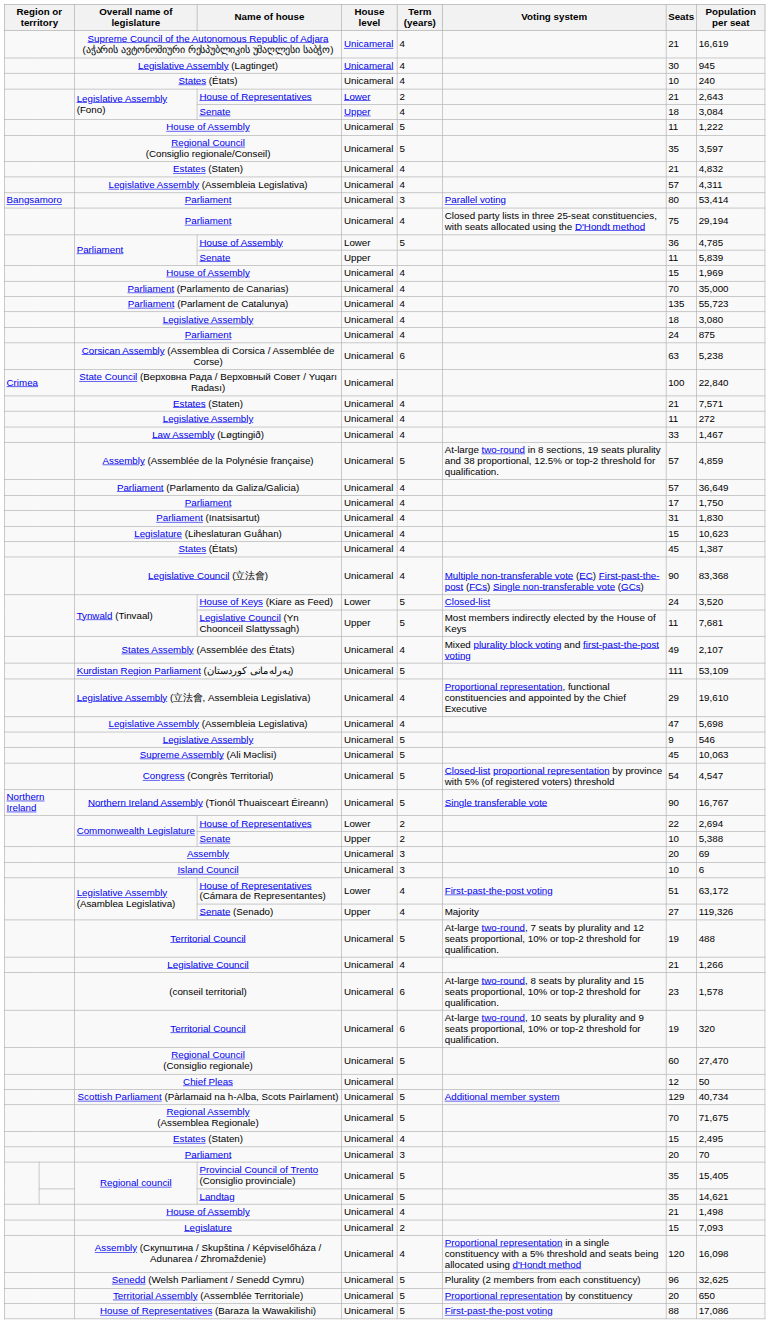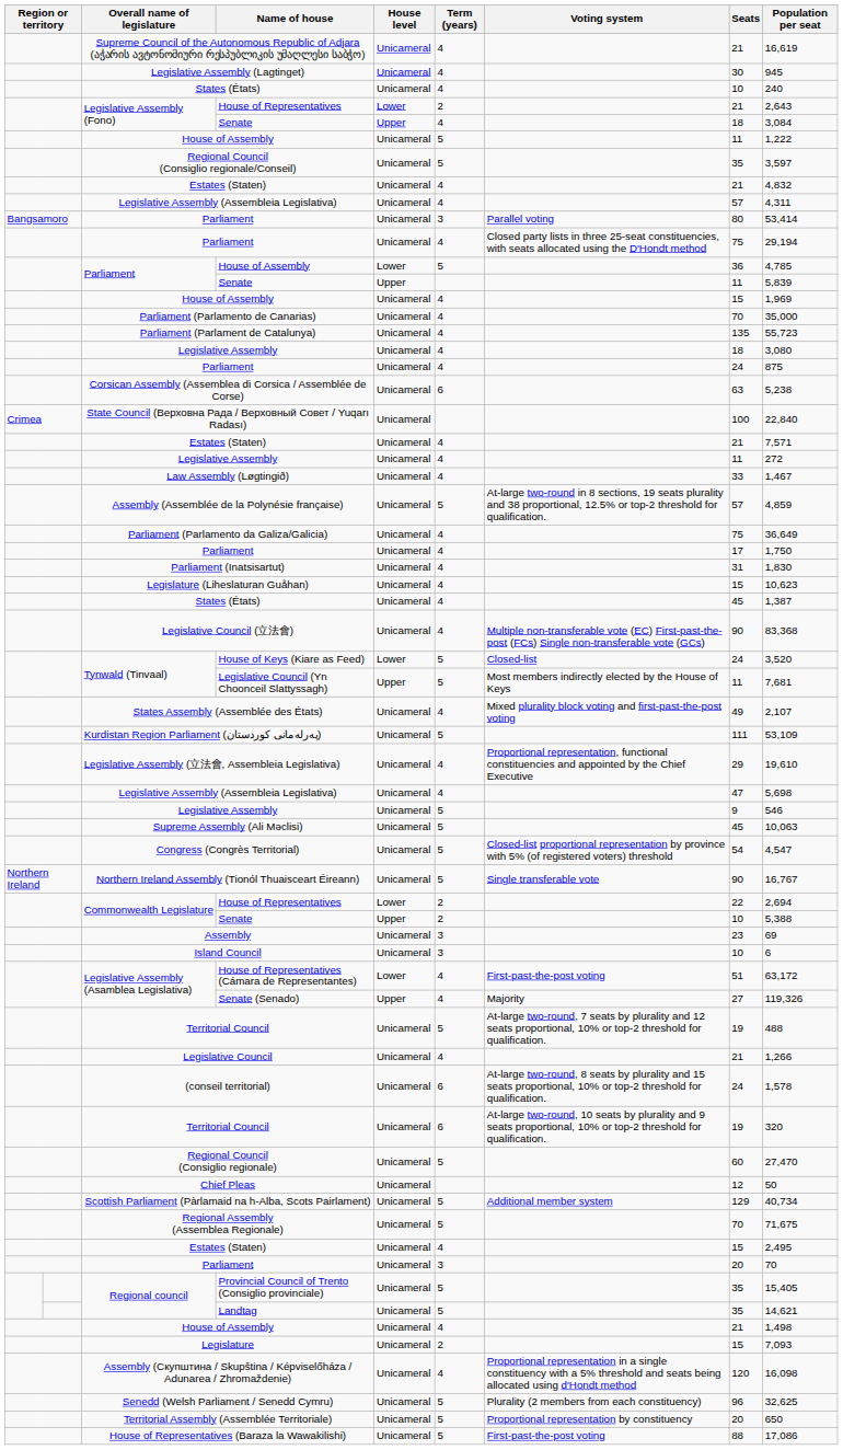Parliament (Parlamento da Galiza/Galicia) | Seats: 57 -> 75
Assembly | Seats: 20 -> 23
(conseil territorial) | Seats: 23 -> 24
